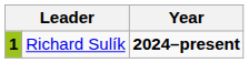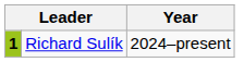1 | Year: bold -> normal
